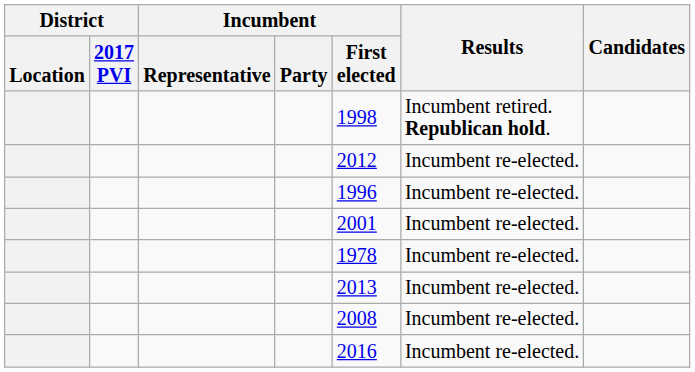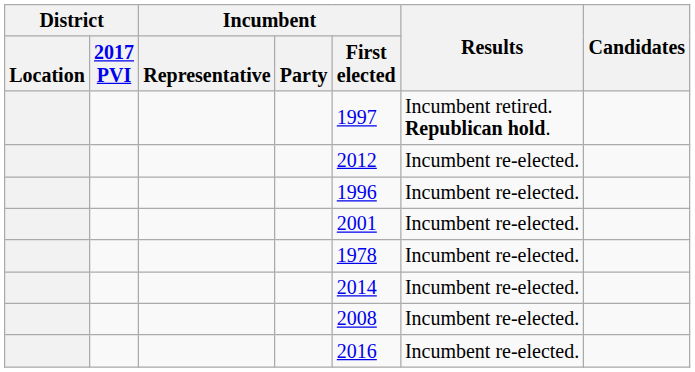row 3 | Incumbent / First elected: 1998 -> 1997
row 8 | Incumbent / First elected: 2013 -> 2014
